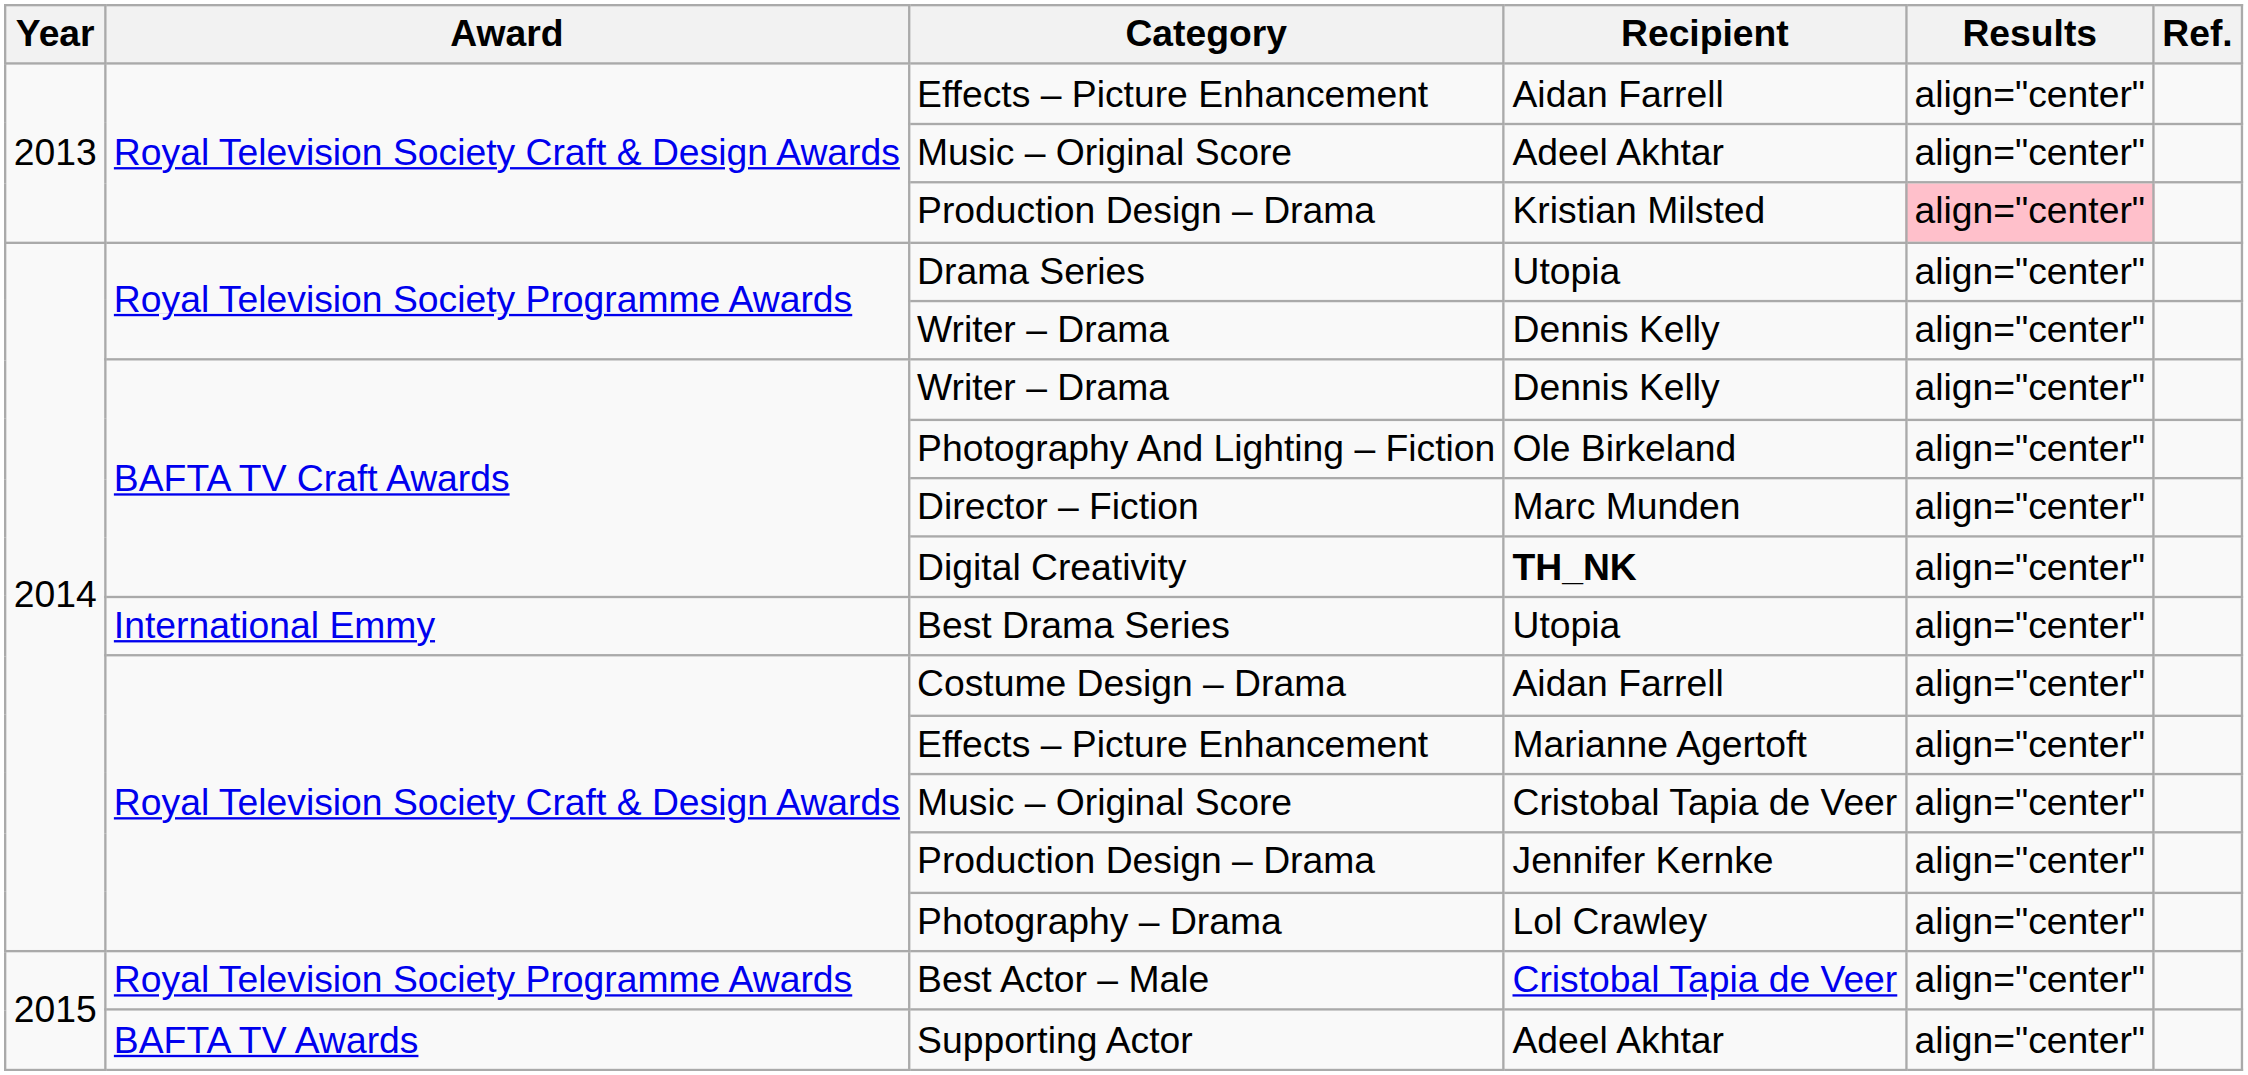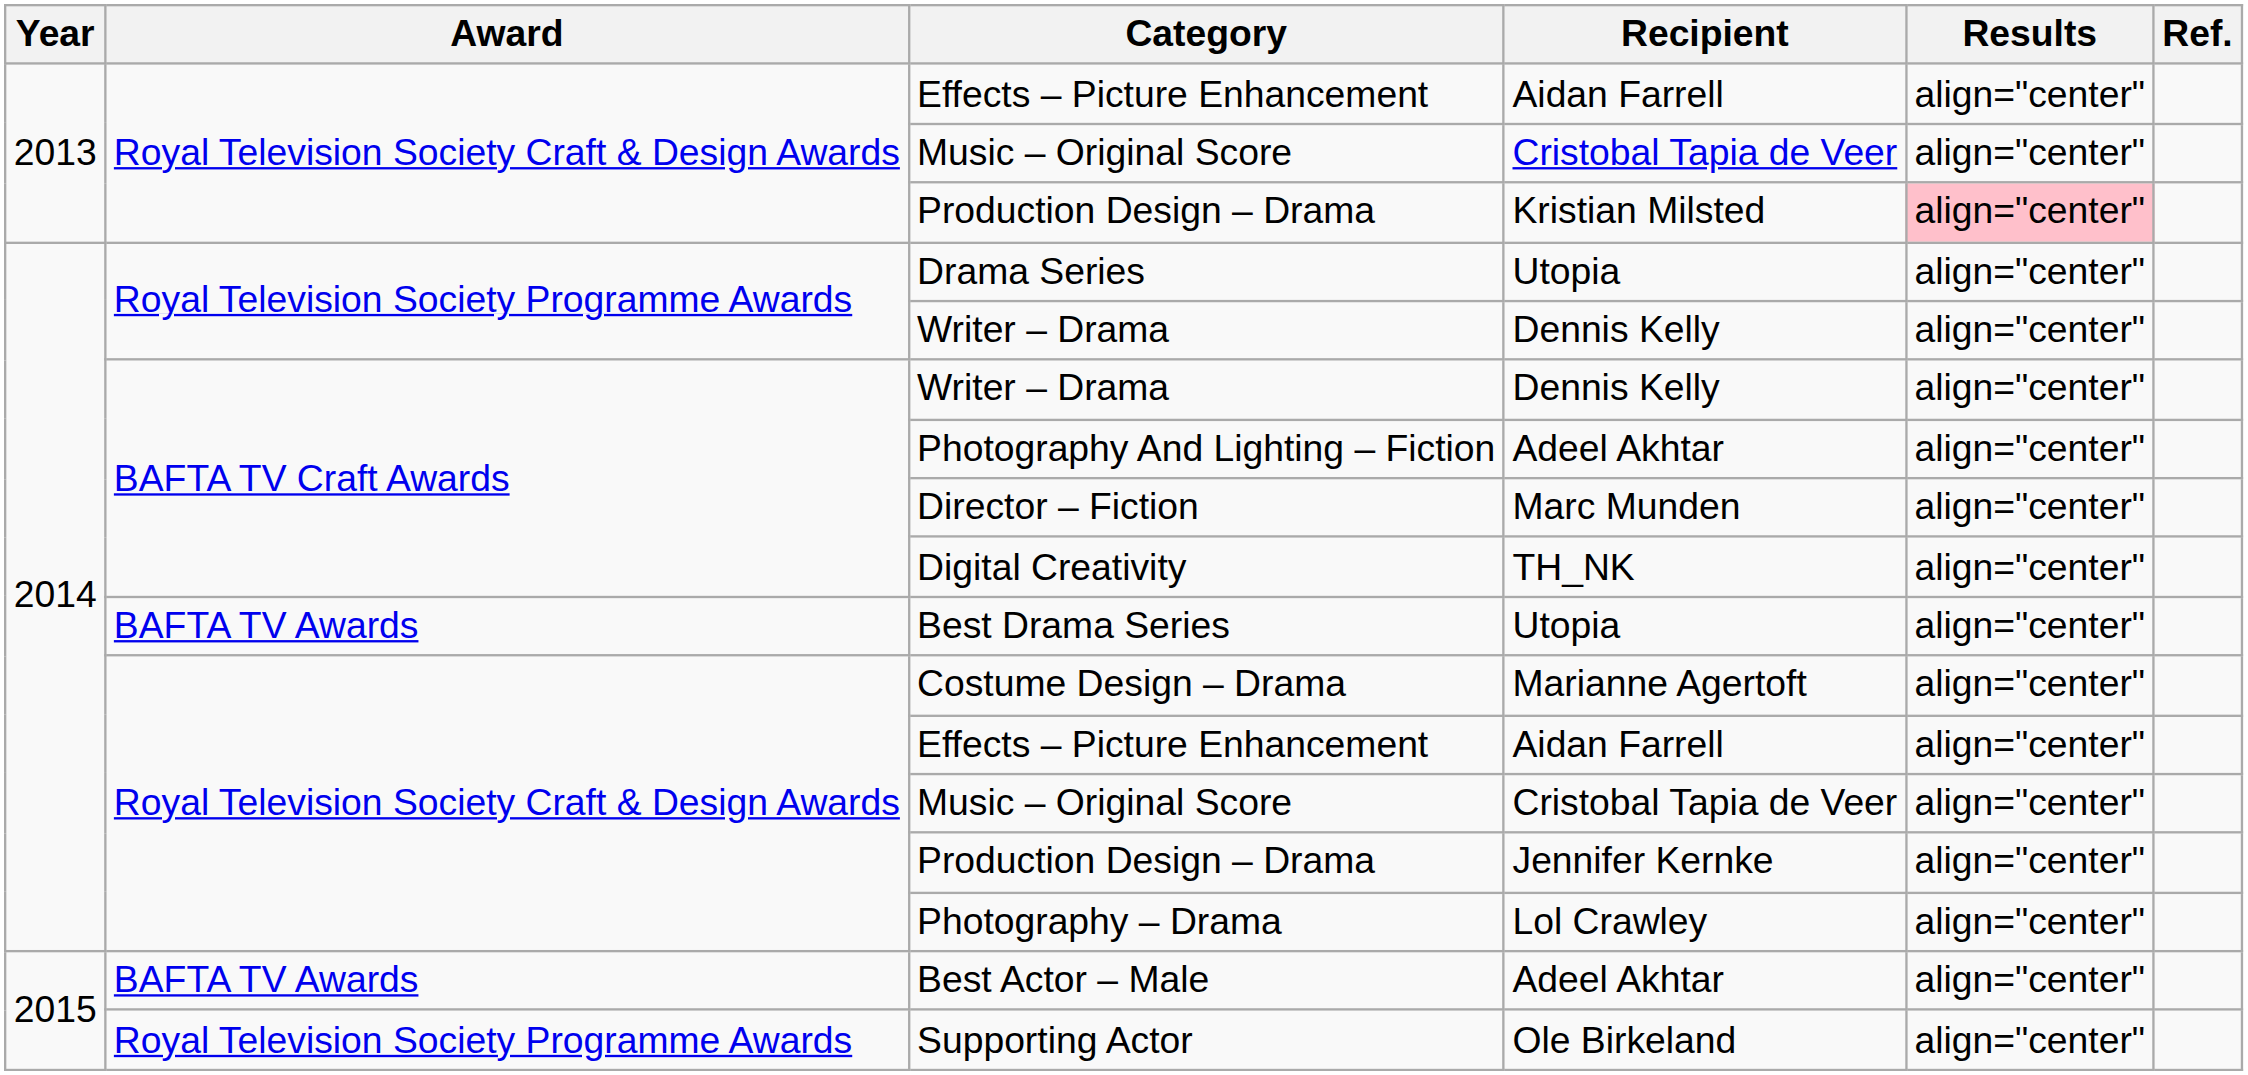2013 / Music – Original Score | Recipient: Adeel Akhtar -> Cristobal Tapia de Veer
Photography And Lighting – Fiction | Recipient: Ole Birkeland -> Adeel Akhtar
Digital Creativity | Recipient: bold -> normal
Best Drama Series | Award: International Emmy -> BAFTA TV Awards
Costume Design – Drama | Recipient: Aidan Farrell -> Marianne Agertoft
2014 / Effects – Picture Enhancement | Recipient: Marianne Agertoft -> Aidan Farrell
Best Actor – Male | Award: Royal Television Society Programme Awards -> BAFTA TV Awards
Best Actor – Male | Recipient: Cristobal Tapia de Veer -> Adeel Akhtar
Supporting Actor | Award: BAFTA TV Awards -> Royal Television Society Programme Awards
Supporting Actor | Recipient: Adeel Akhtar -> Ole Birkeland
